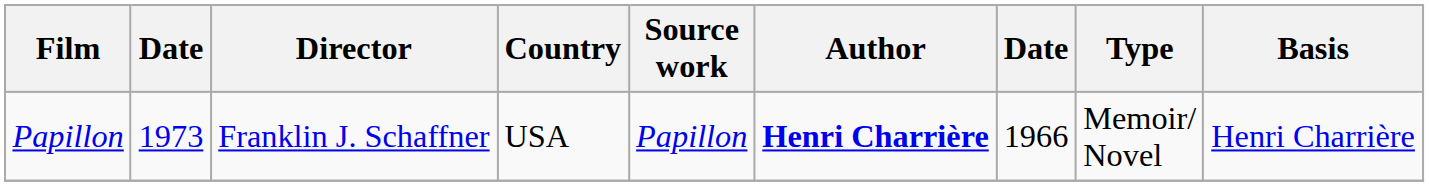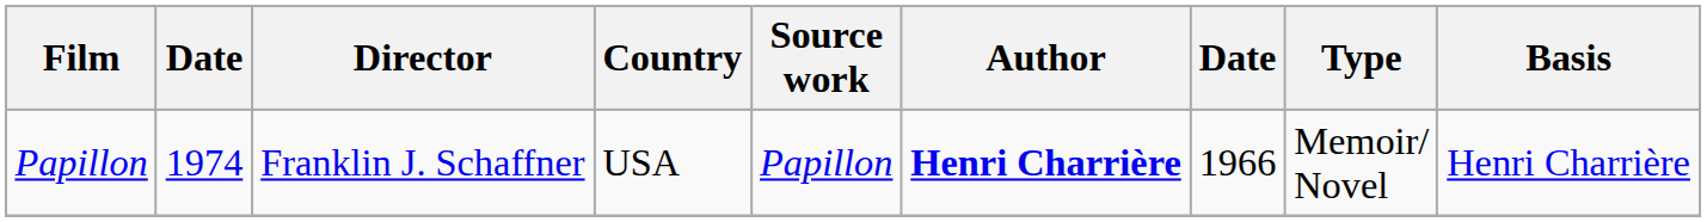row 2 | column 2: 1973 -> 1974
